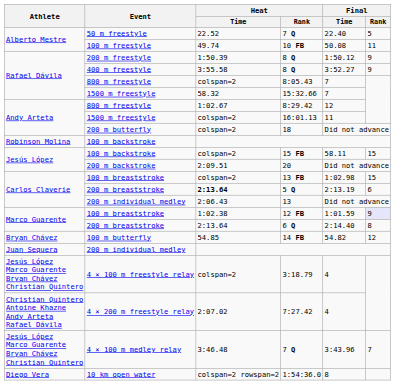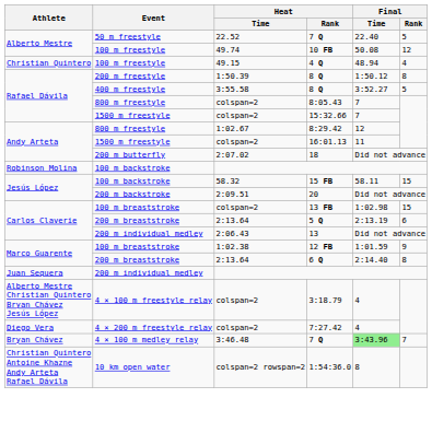10 FB | Final / Rank: 11 -> 12
+ row: Christian Quintero | 100 m freestyle | 49.15 | 4 Q | 48.94 | 4
200 m freestyle / 8 Q | Final / Rank: 9 -> 8
400 m freestyle / 8 Q | Final / Rank: 9 -> 5
15:32.66 | Heat / Time: 58.32 -> colspan=2
18 | Heat / Time: colspan=2 -> 2:07.02
15 FB | Heat / Time: colspan=2 -> 58.32
5 Q | Heat / Time: bold -> normal
12 FB | Final / Rank: lavender background -> no background
- row: Bryan Chávez | 100 m butterfly | 54.85 | 14 FB | 54.82 | 12
3:18.79 | Athlete: Jesús López Marco Guarente Bryan Chávez Christian Quintero -> Alberto Mestre Christian Quintero Bryan Chávez Jesús López
7:27.42 | Athlete: Christian Quintero Antoine Khazne Andy Arteta Rafael Dávila -> Diego Vera
7:27.42 | Heat / Time: 2:07.02 -> colspan=2
4 × 100 m medley relay / 7 Q | Athlete: Jesús López Marco Guarente Bryan Chávez Christian Quintero -> Bryan Chávez
4 × 100 m medley relay / 7 Q | Final / Time: no background -> lightgreen background
1:54:36.0 | Athlete: Diego Vera -> Christian Quintero Antoine Khazne Andy Arteta Rafael Dávila
